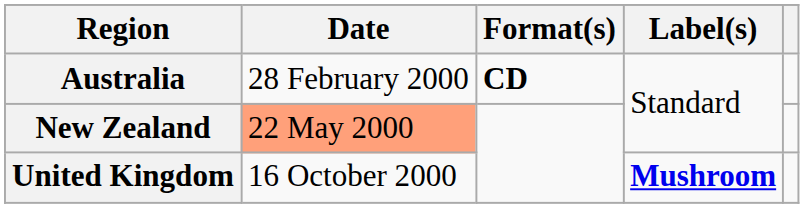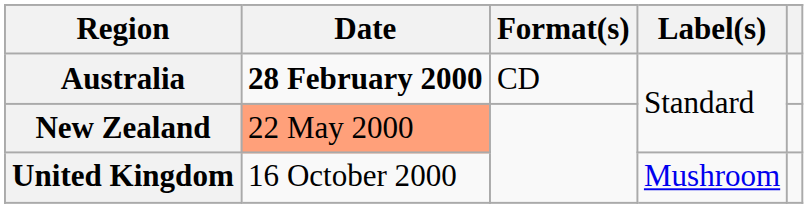Australia | Date: normal -> bold
Australia | Format(s): bold -> normal
United Kingdom | Label(s): bold -> normal
